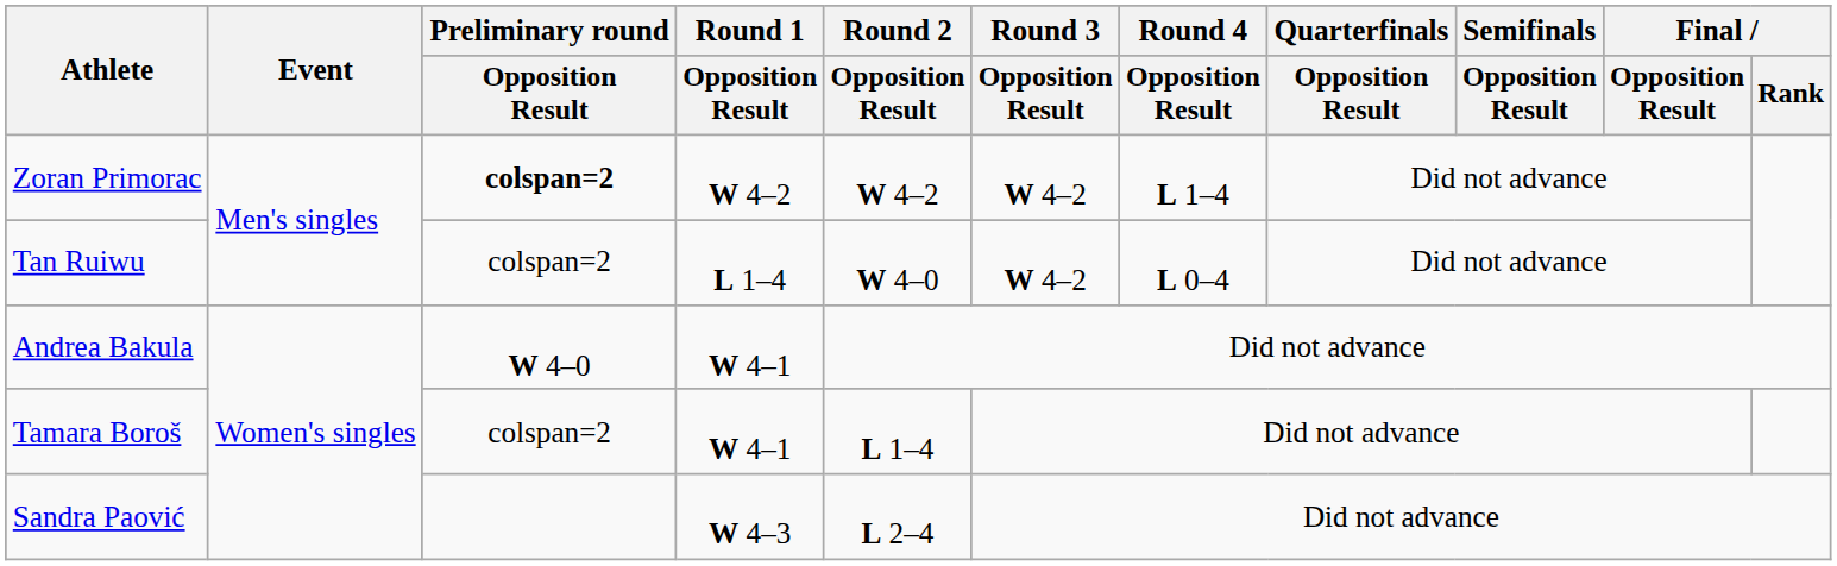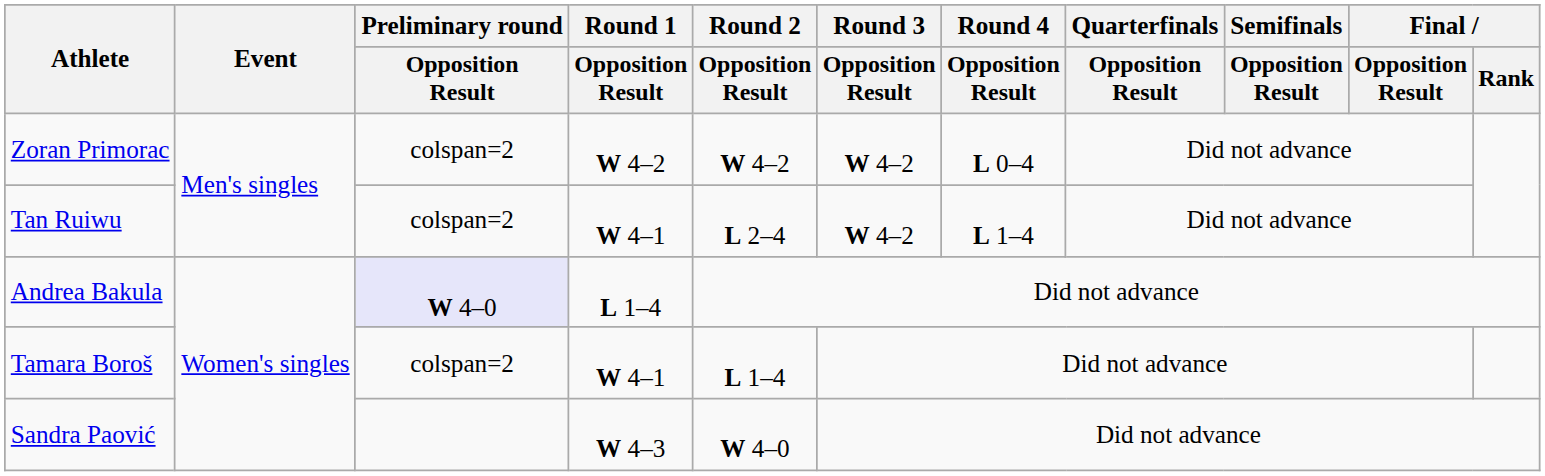Zoran Primorac | Preliminary round / Opposition Result: bold -> normal
Zoran Primorac | Round 4 / Opposition Result: L 1–4 -> L 0–4
Tan Ruiwu | Round 1 / Opposition Result: L 1–4 -> W 4–1
Tan Ruiwu | Round 2 / Opposition Result: W 4–0 -> L 2–4
Tan Ruiwu | Round 4 / Opposition Result: L 0–4 -> L 1–4
Andrea Bakula | Preliminary round / Opposition Result: no background -> lavender background
Andrea Bakula | Round 1 / Opposition Result: W 4–1 -> L 1–4
Sandra Paović | Round 2 / Opposition Result: L 2–4 -> W 4–0
